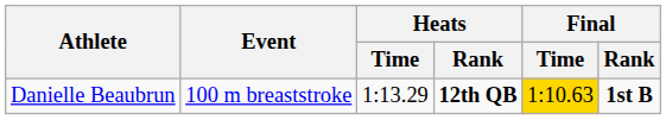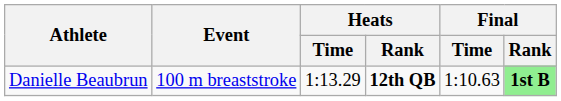Danielle Beaubrun | Final / Time: gold background -> no background
Danielle Beaubrun | Final / Rank: no background -> lightgreen background
